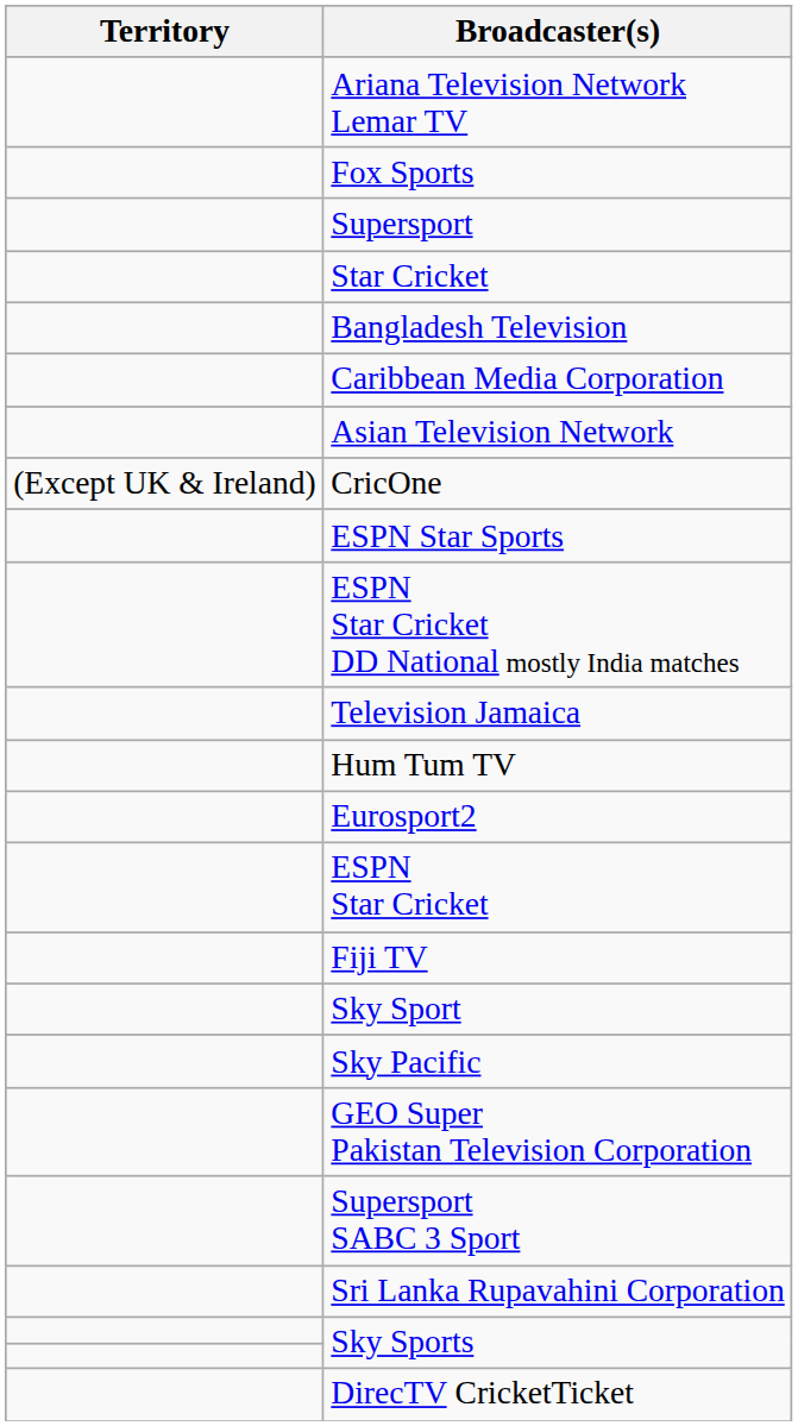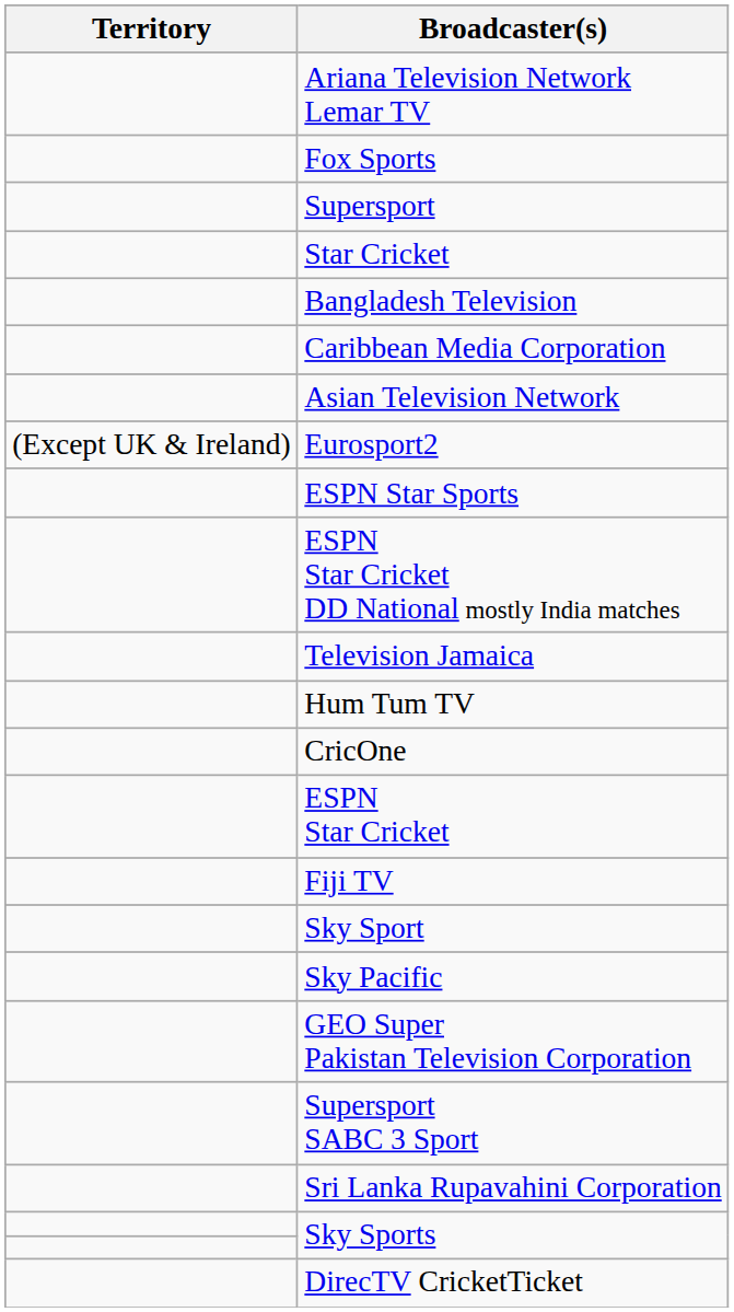row 9 | Broadcaster(s): CricOne -> Eurosport2
row 14 | Broadcaster(s): Eurosport2 -> CricOne
